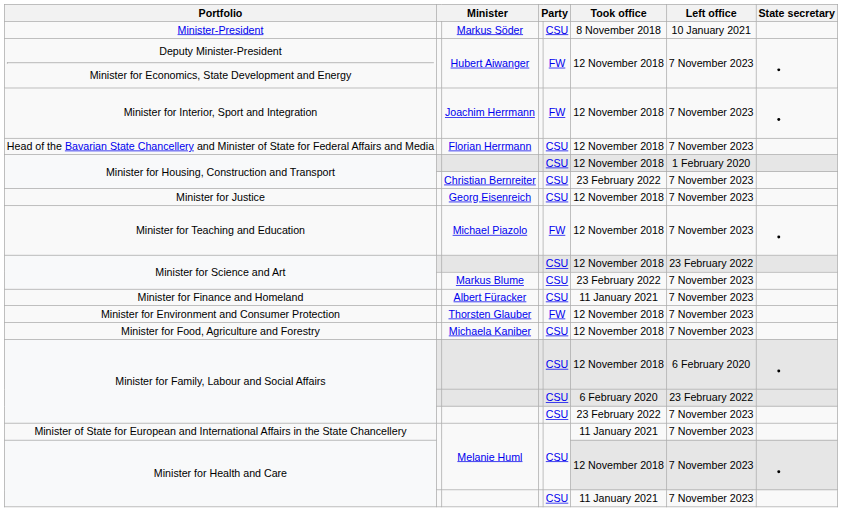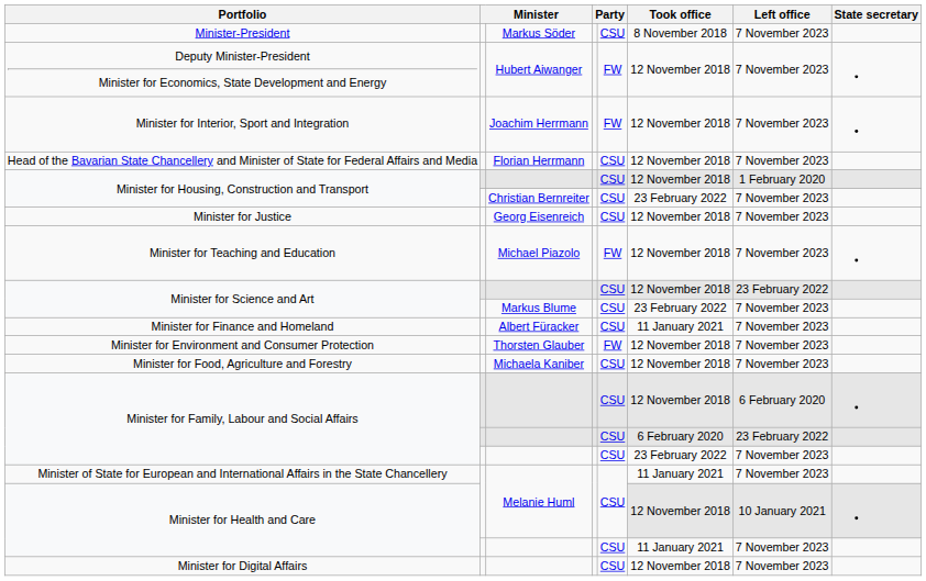Minister-President | Left office: 10 January 2021 -> 7 November 2023
Minister for Health and Care / Melanie Huml | Left office: 7 November 2023 -> 10 January 2021
+ row: Minister for Digital Affairs | CSU | 12 November 2018 | 7 November 2023
